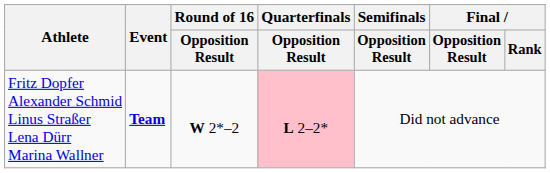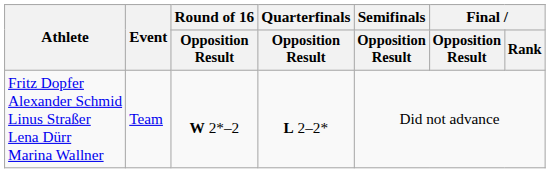row 3 | Event: bold -> normal
row 3 | Quarterfinals / Opposition Result: pink background -> no background
